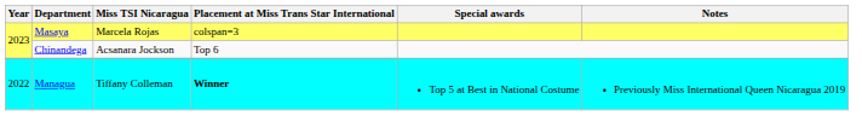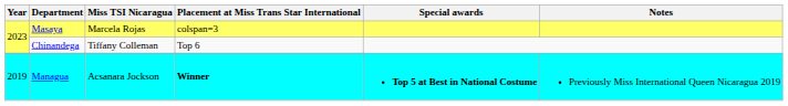Chinandega | Miss TSI Nicaragua: Acsanara Jockson -> Tiffany Colleman
Managua | Year: 2022 -> 2019
Managua | Miss TSI Nicaragua: Tiffany Colleman -> Acsanara Jockson
Managua | Special awards: normal -> bold
